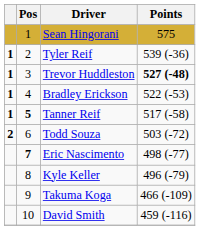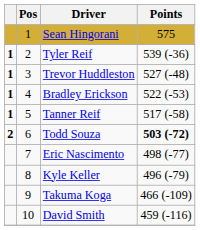Trevor Huddleston | Points: bold -> normal
Tanner Reif | Pos: bold -> normal
Todd Souza | Points: normal -> bold
Eric Nascimento | Pos: bold -> normal
